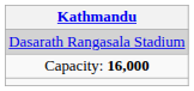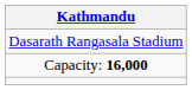row 2 | column 1: lightgrey background -> no background
